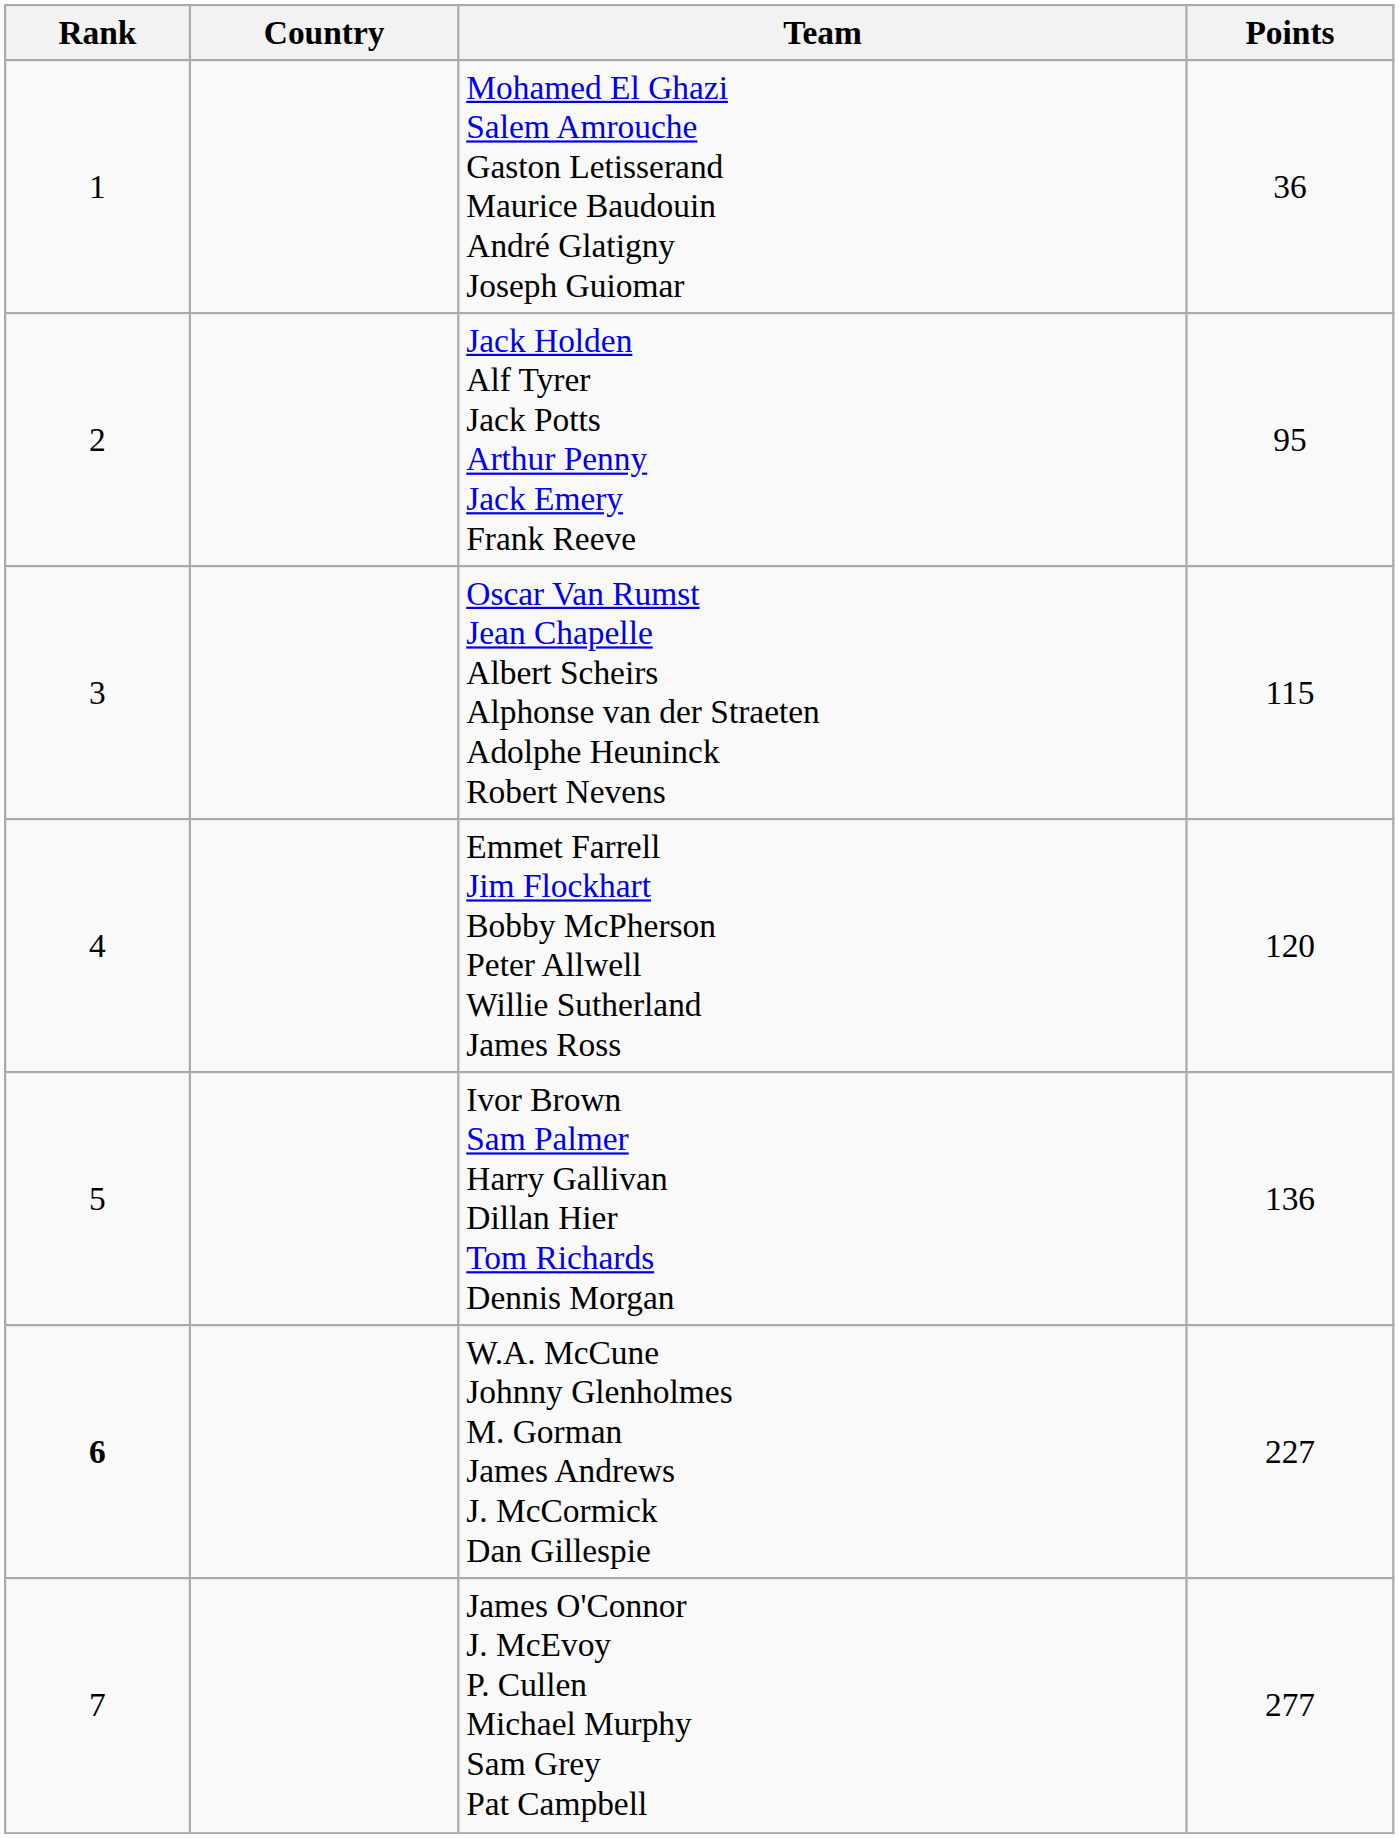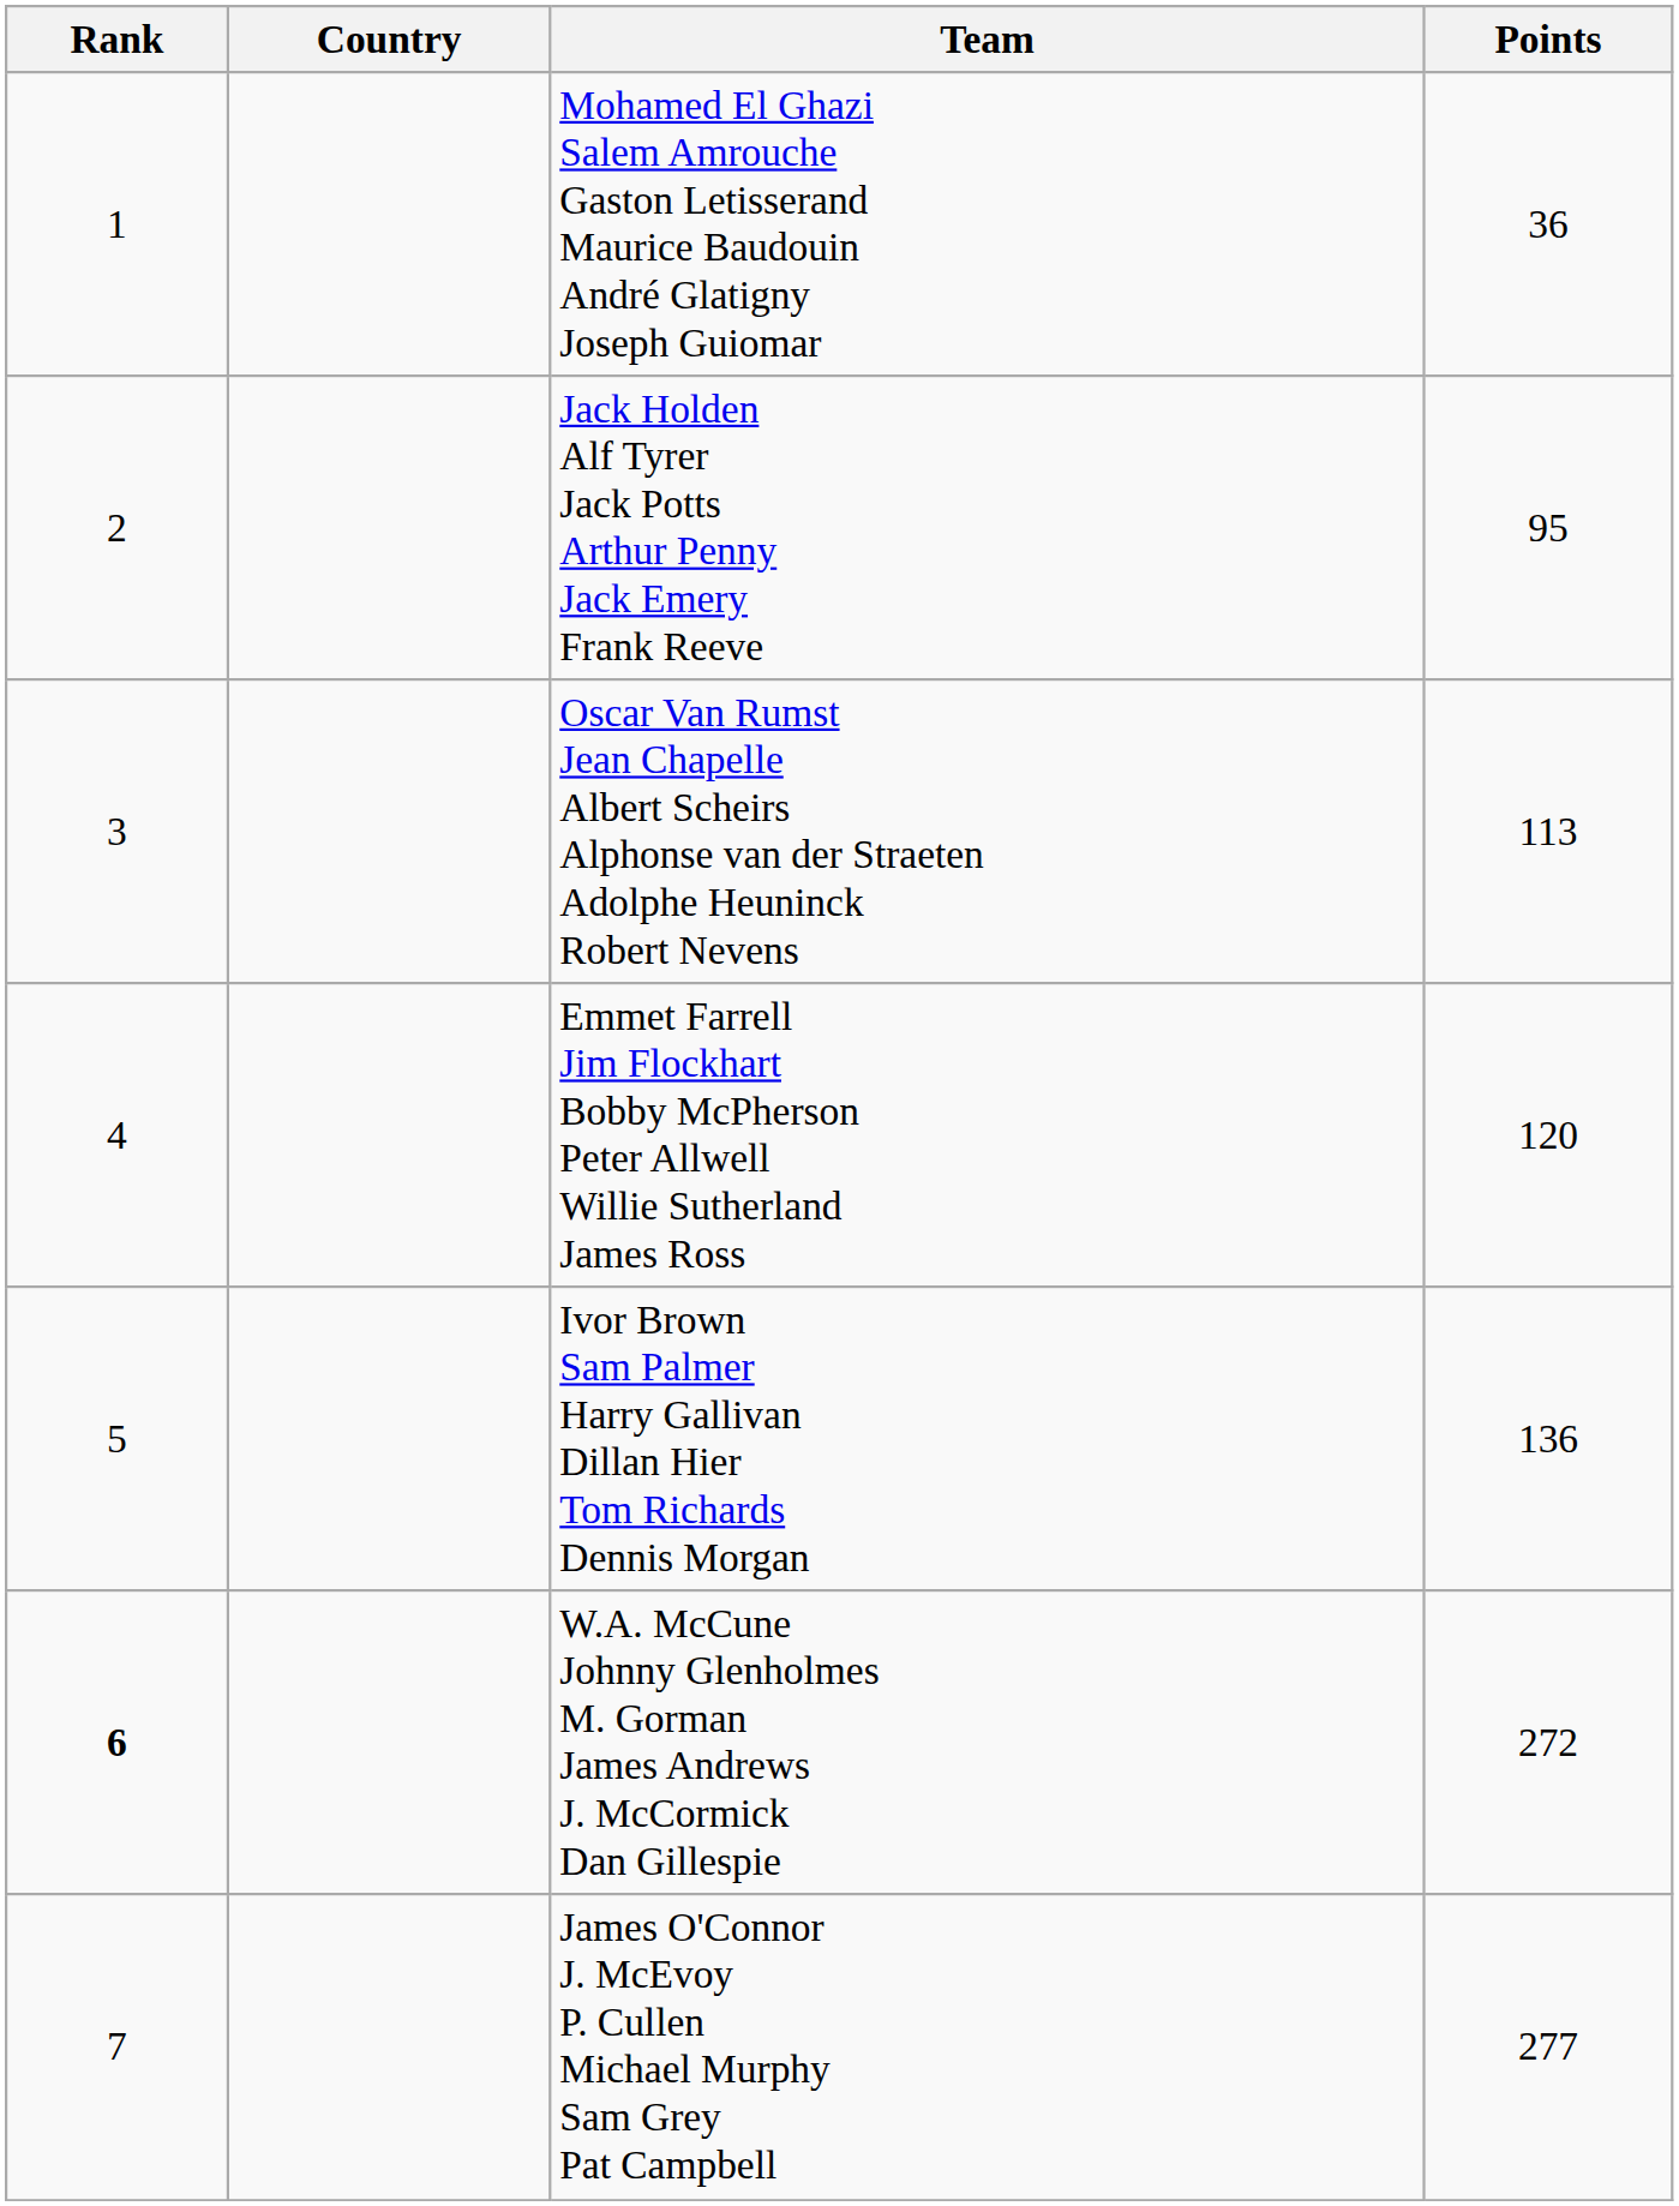row 4 | Points: 115 -> 113
row 7 | Points: 227 -> 272
